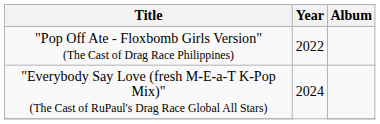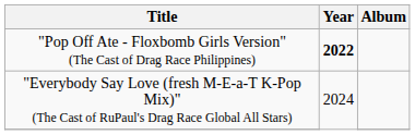row 2 | Year: normal -> bold
